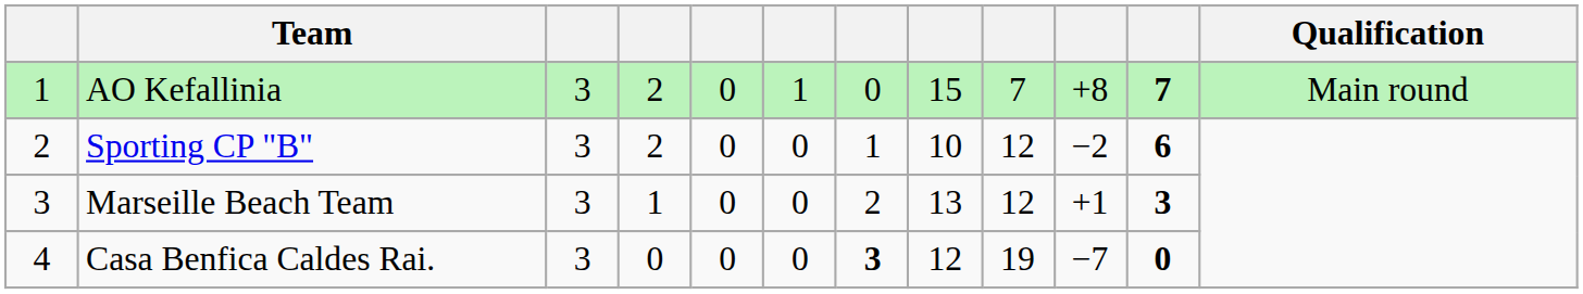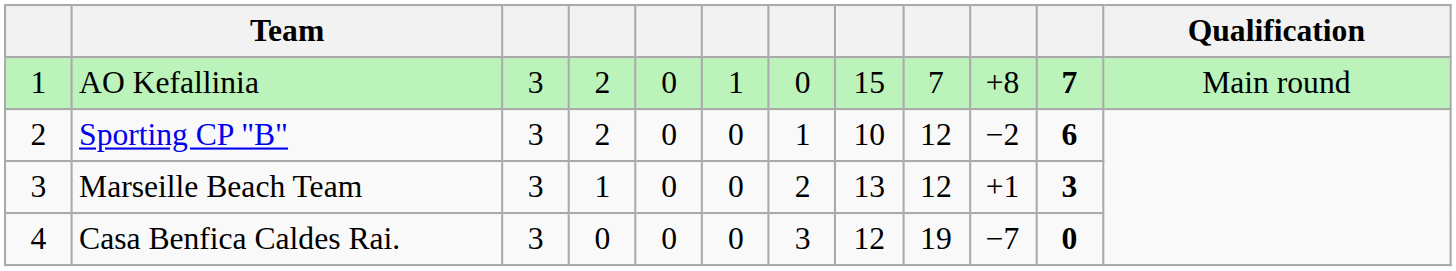Casa Benfica Caldes Rai. | column 7: bold -> normal
